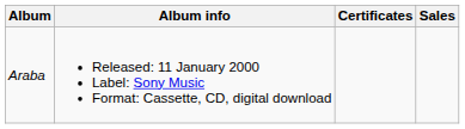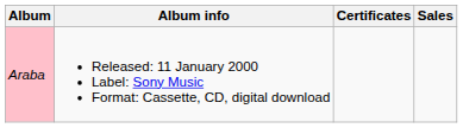Araba | Album: no background -> pink background
